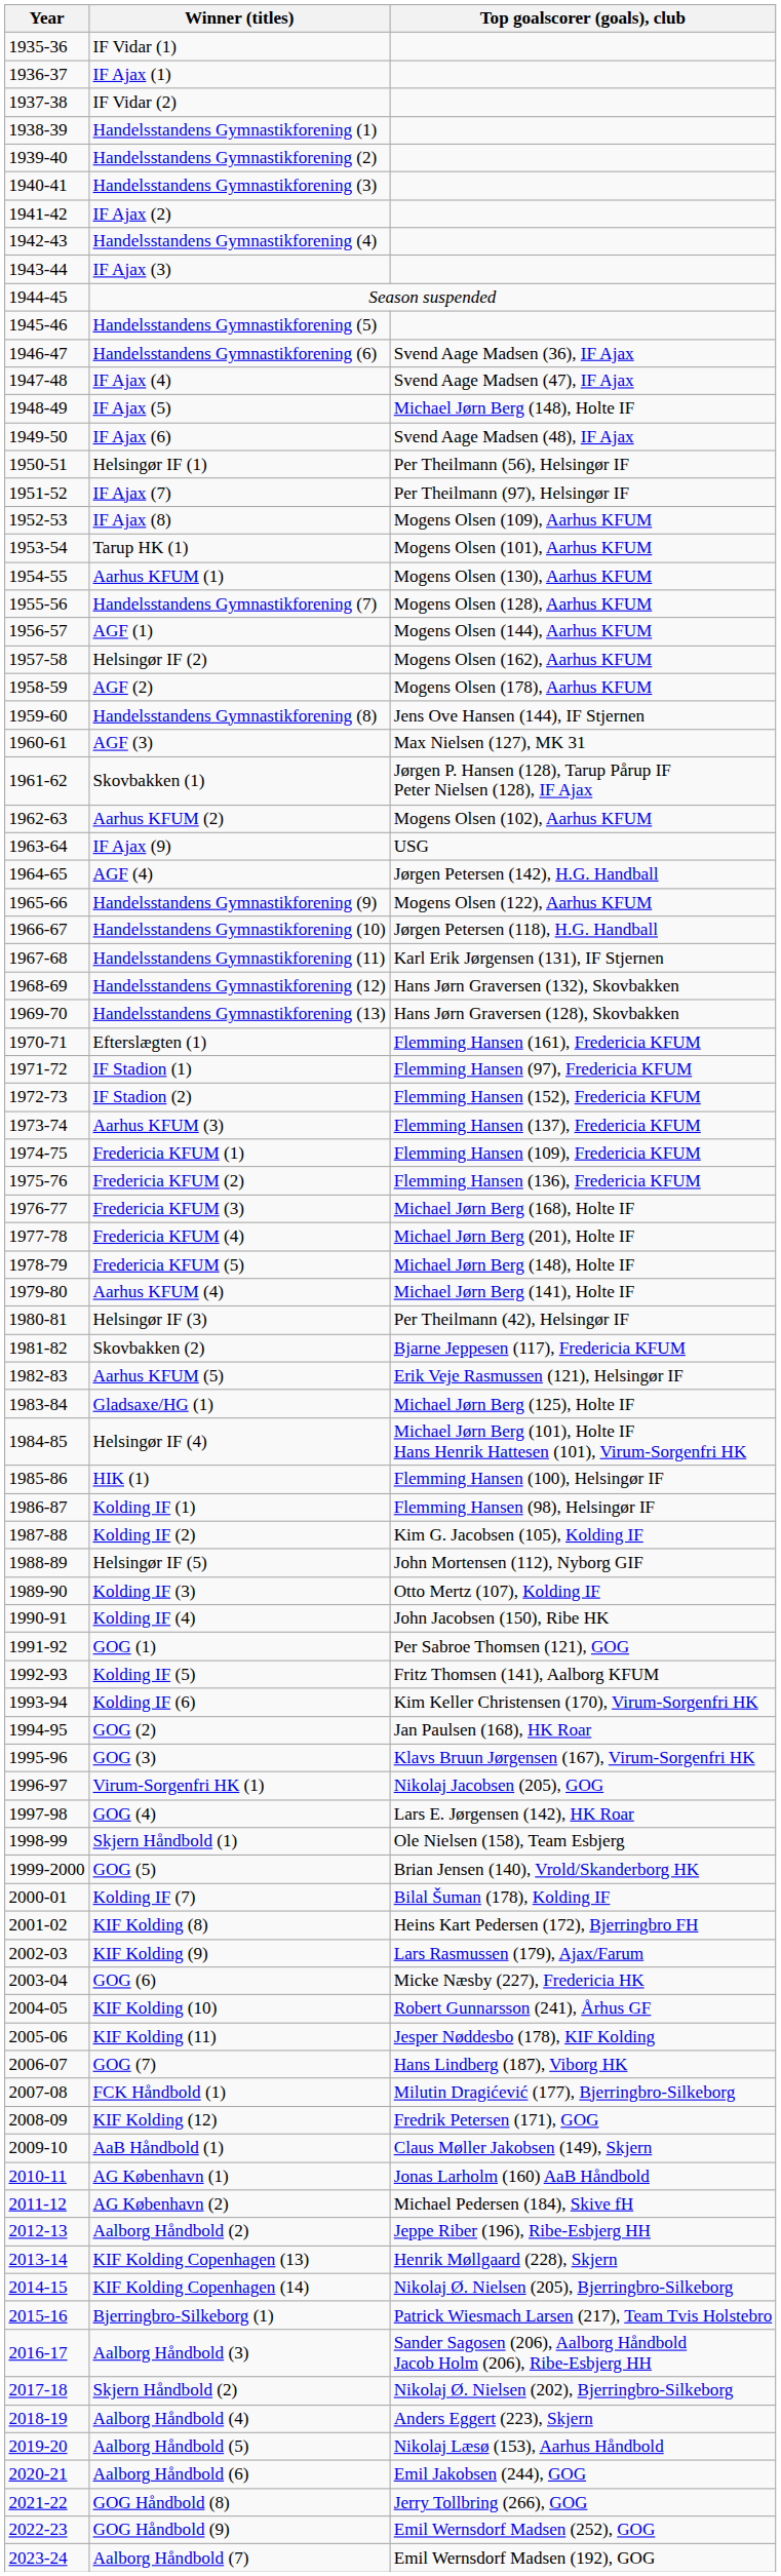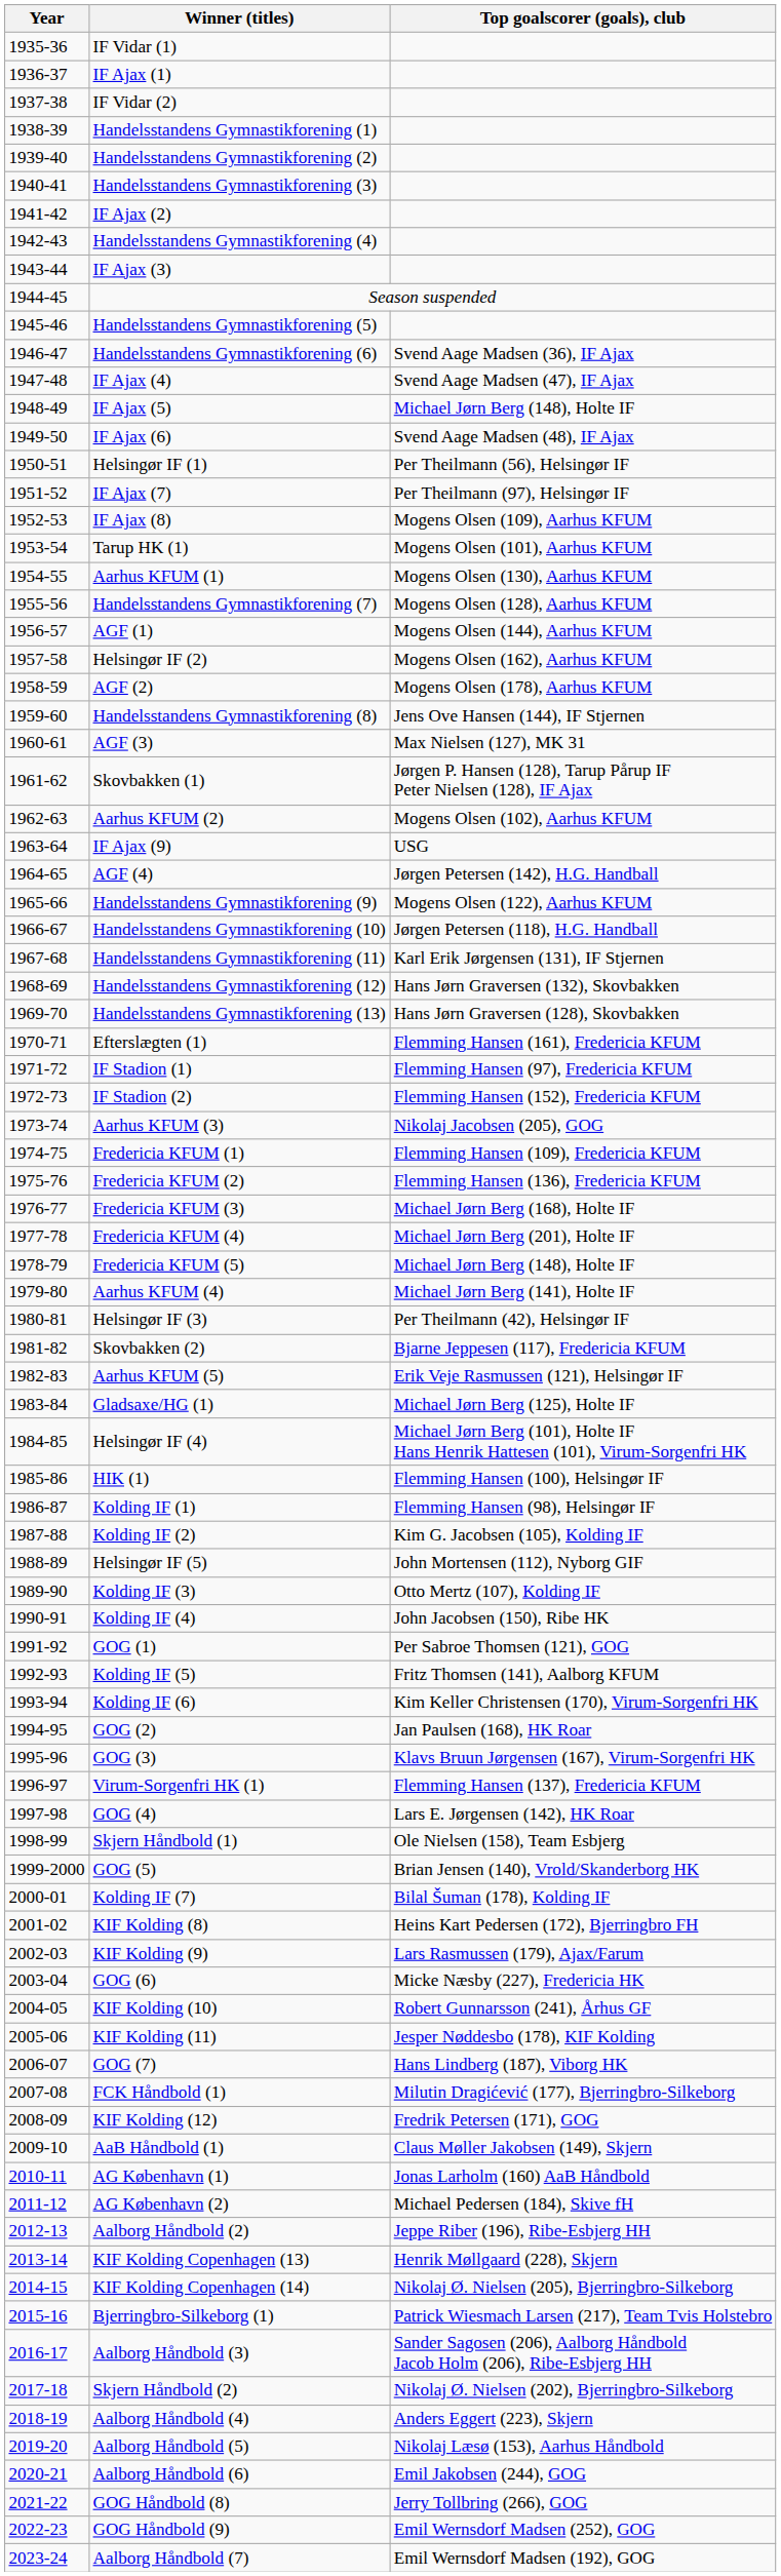Aarhus KFUM (3) | Top goalscorer (goals), club: Flemming Hansen (137), Fredericia KFUM -> Nikolaj Jacobsen (205), GOG
Virum-Sorgenfri HK (1) | Top goalscorer (goals), club: Nikolaj Jacobsen (205), GOG -> Flemming Hansen (137), Fredericia KFUM
